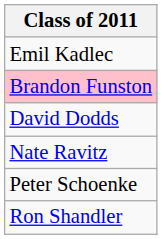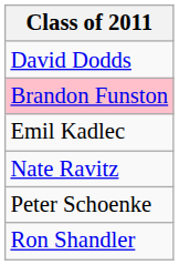row 2 | column 1: Emil Kadlec -> David Dodds
row 4 | column 1: David Dodds -> Emil Kadlec
